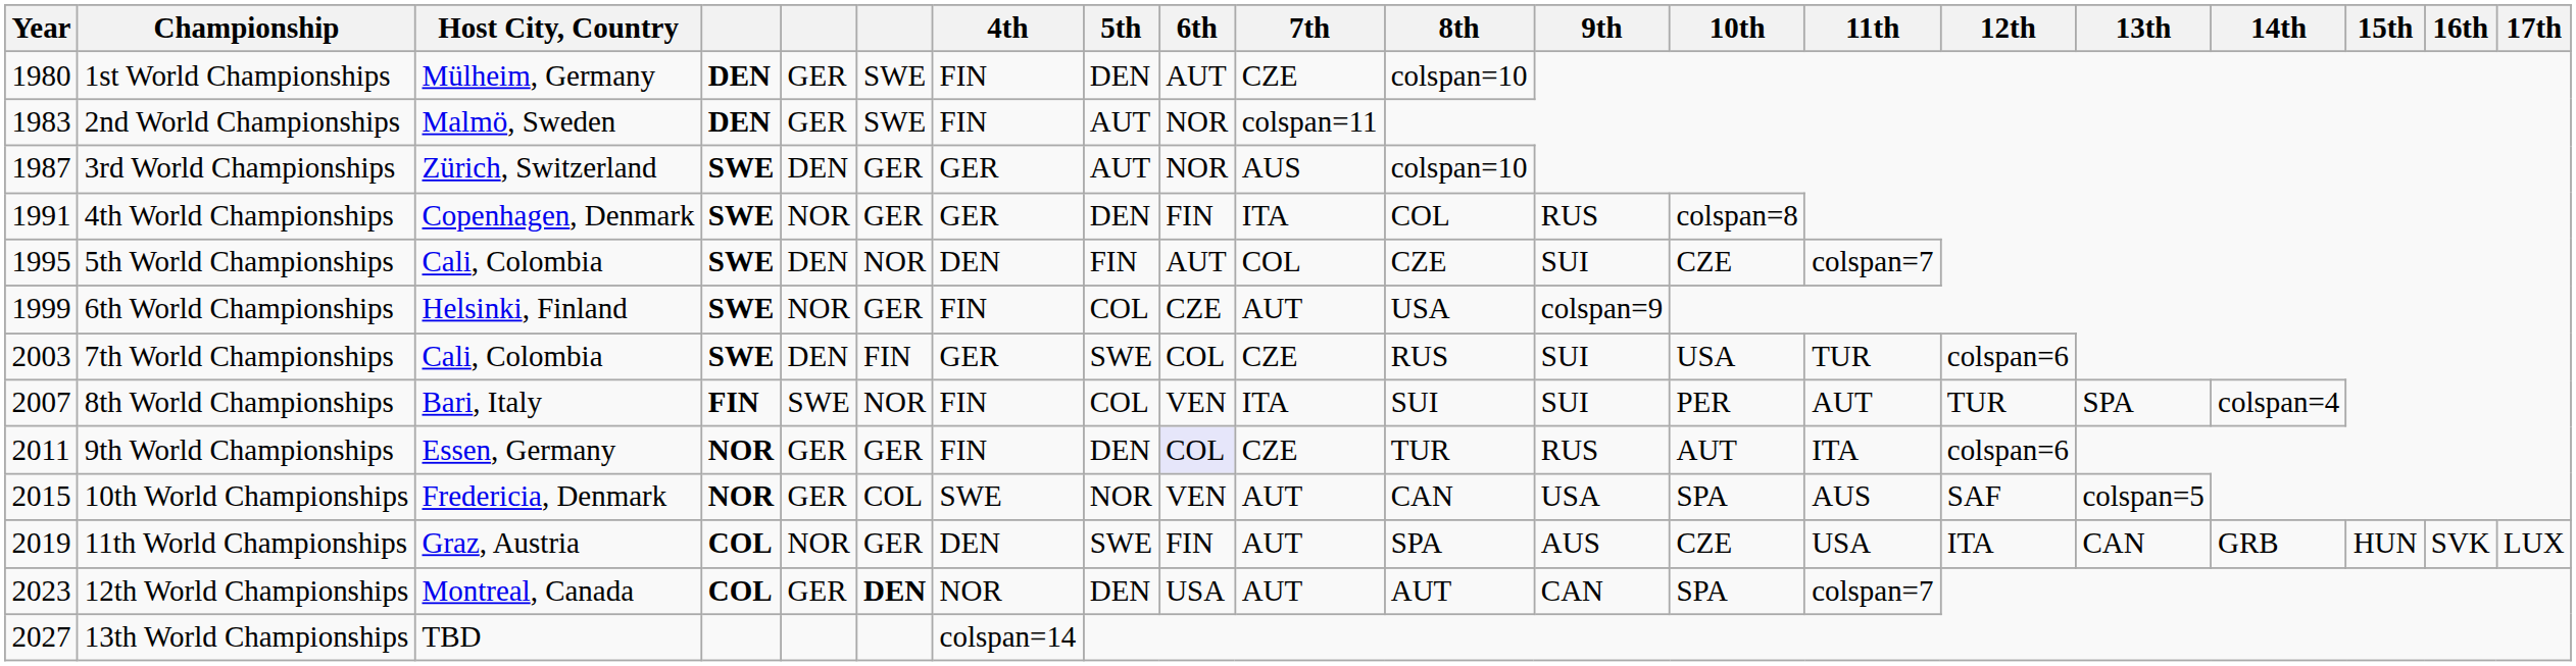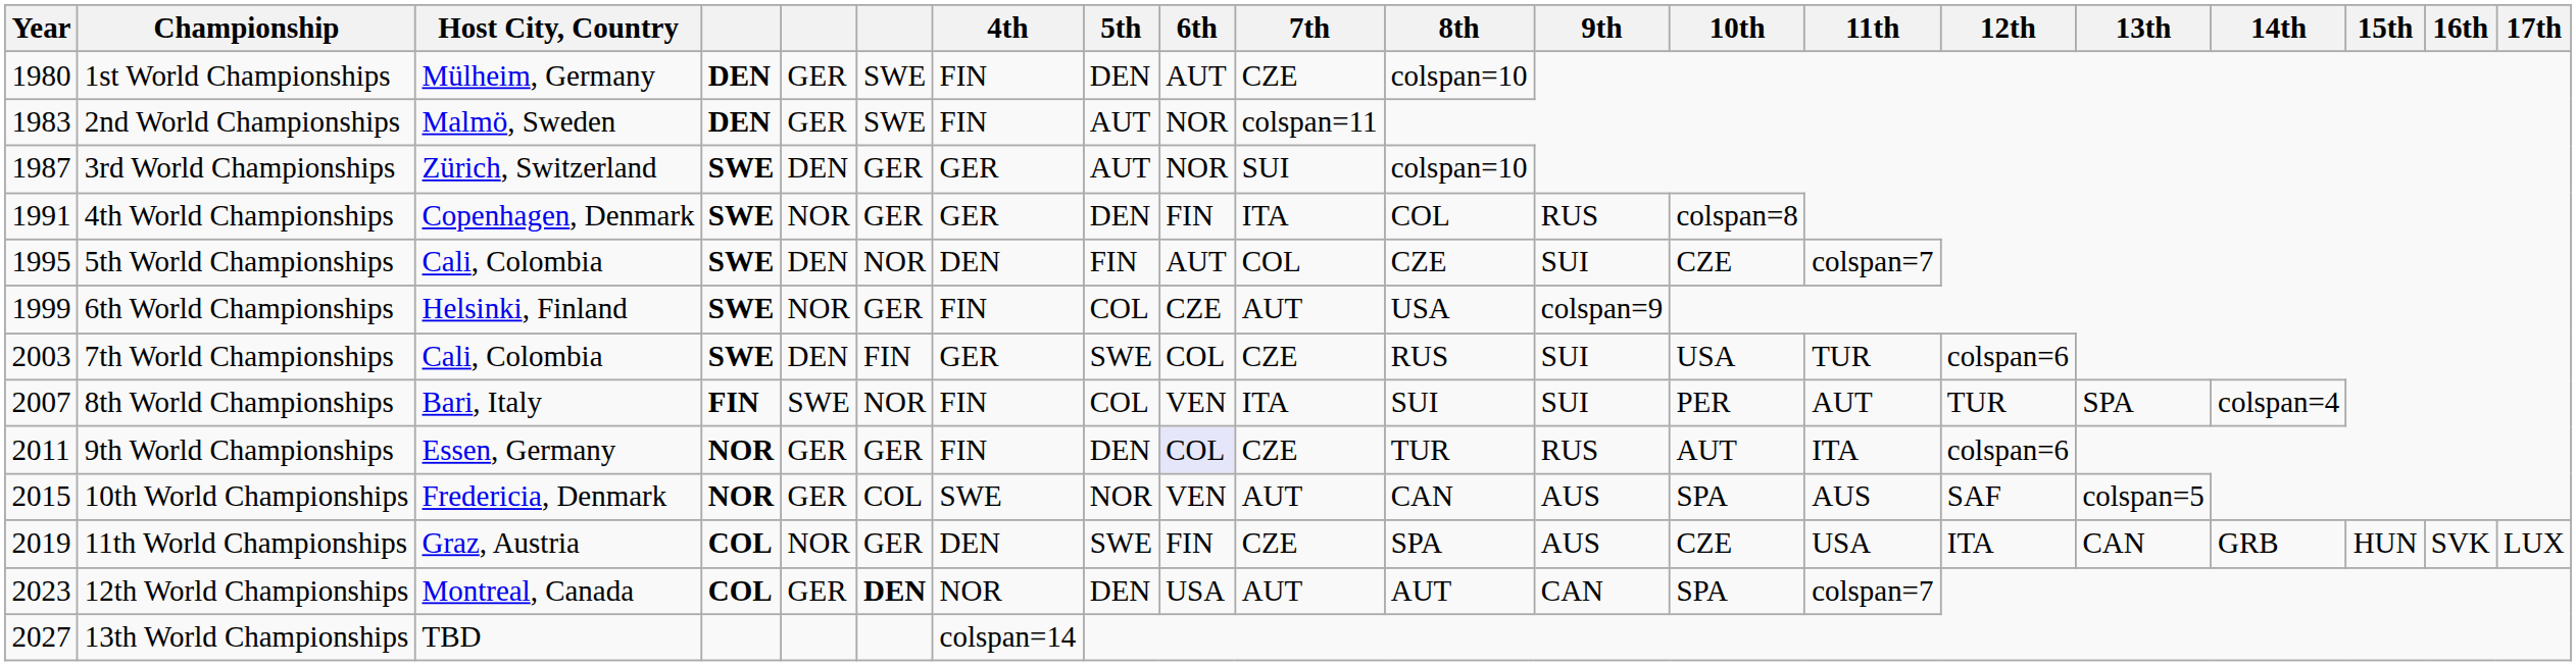3rd World Championships | 7th: AUS -> SUI
10th World Championships | 9th: USA -> AUS
11th World Championships | 7th: AUT -> CZE
